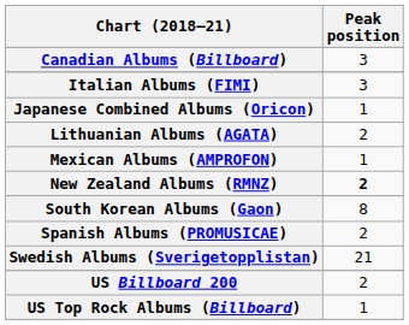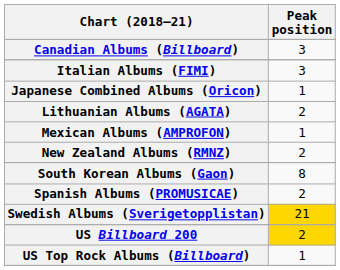New Zealand Albums (RMNZ) | Peak position: bold -> normal
Swedish Albums (Sverigetopplistan) | Peak position: no background -> gold background
US Billboard 200 | Peak position: no background -> gold background
